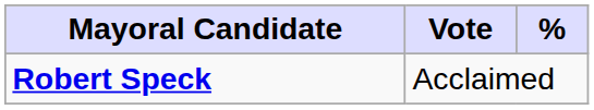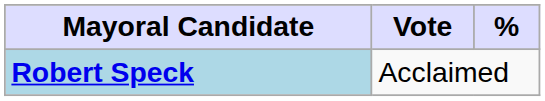Robert Speck | Mayoral Candidate: no background -> lightblue background
